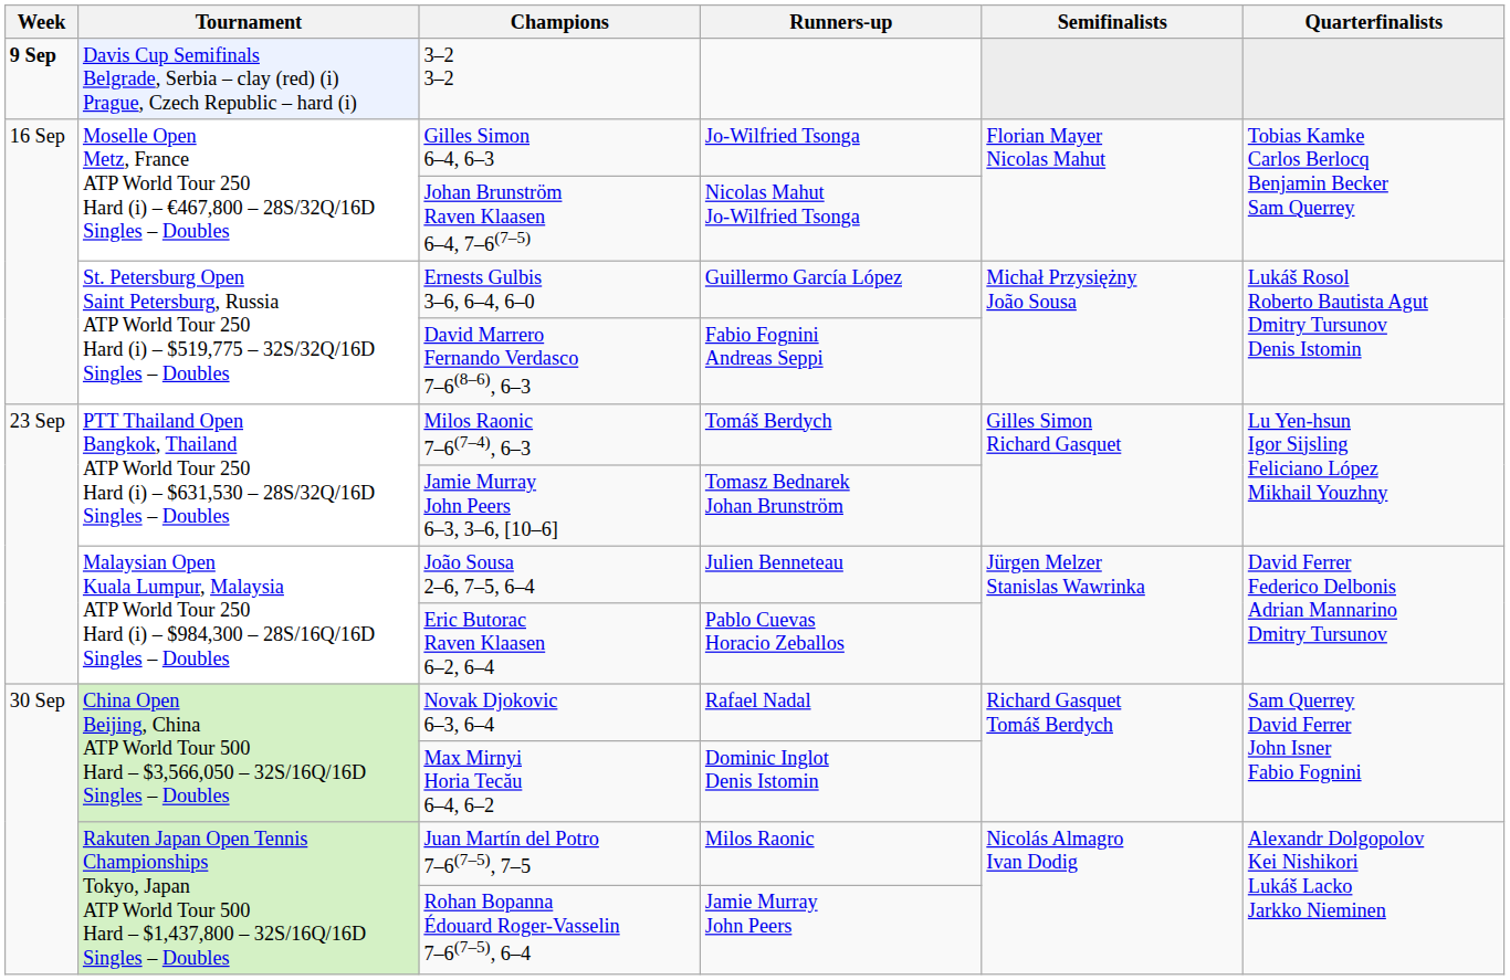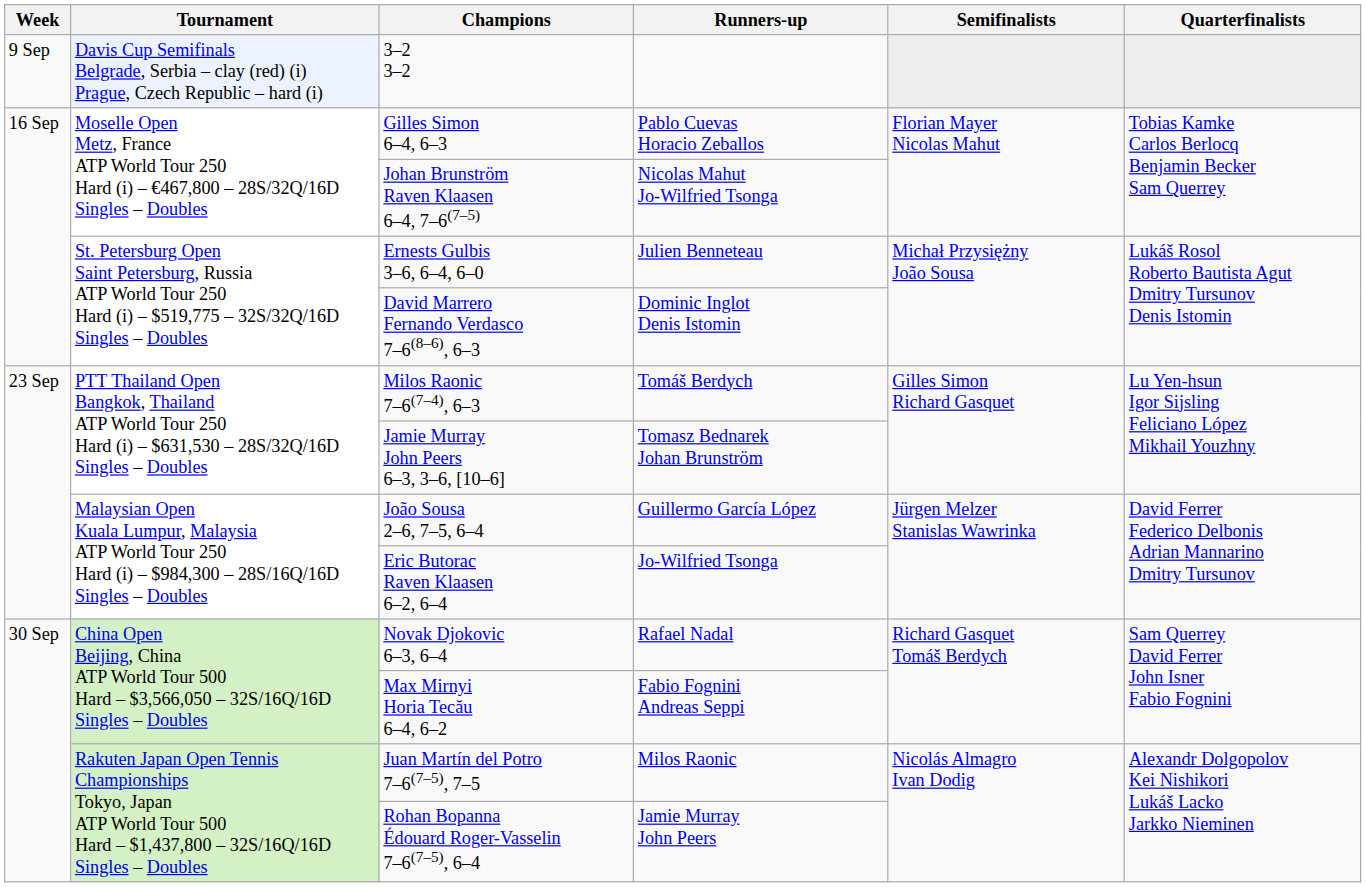3–2 3–2 | Week: bold -> normal
Gilles Simon 6–4, 6–3 | Runners-up: Jo-Wilfried Tsonga -> Pablo Cuevas Horacio Zeballos
Ernests Gulbis 3–6, 6–4, 6–0 | Runners-up: Guillermo García López -> Julien Benneteau
David Marrero Fernando Verdasco 7–6(8–6), 6–3 | Runners-up: Fabio Fognini Andreas Seppi -> Dominic Inglot Denis Istomin
João Sousa 2–6, 7–5, 6–4 | Runners-up: Julien Benneteau -> Guillermo García López
Eric Butorac Raven Klaasen 6–2, 6–4 | Runners-up: Pablo Cuevas Horacio Zeballos -> Jo-Wilfried Tsonga
Max Mirnyi Horia Tecău 6–4, 6–2 | Runners-up: Dominic Inglot Denis Istomin -> Fabio Fognini Andreas Seppi
